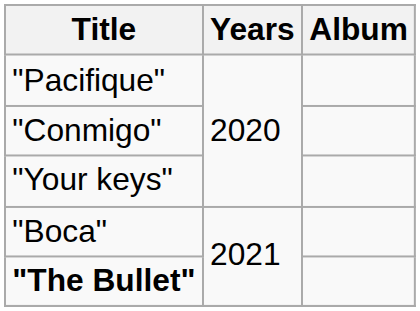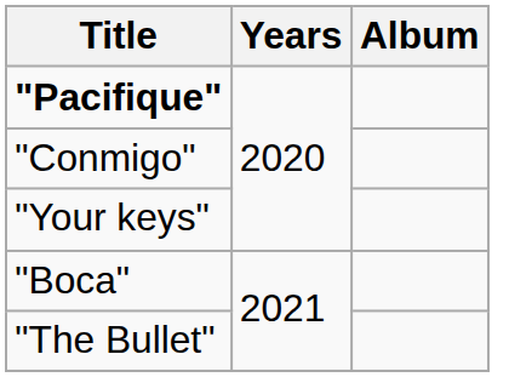"Pacifique" | Title: normal -> bold
"The Bullet" | Title: bold -> normal
